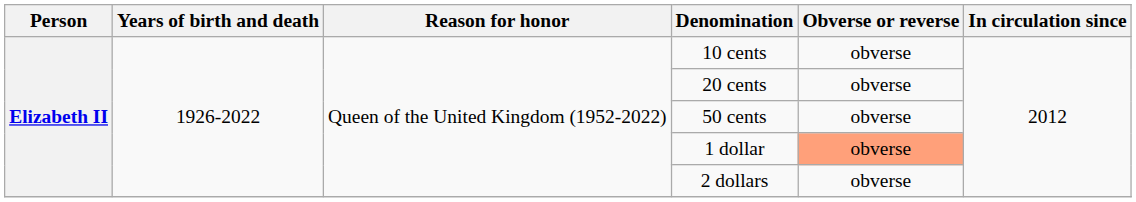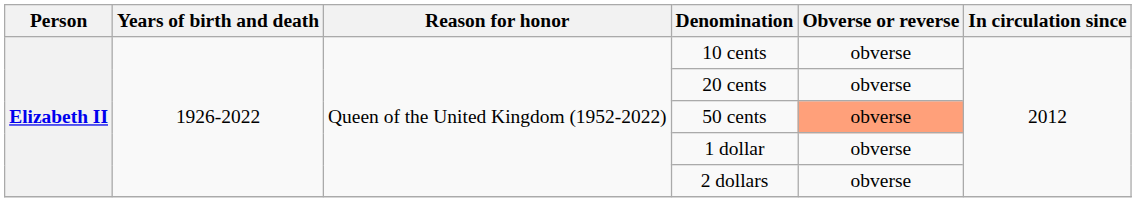50 cents | Obverse or reverse: no background -> lightsalmon background
1 dollar | Obverse or reverse: lightsalmon background -> no background
